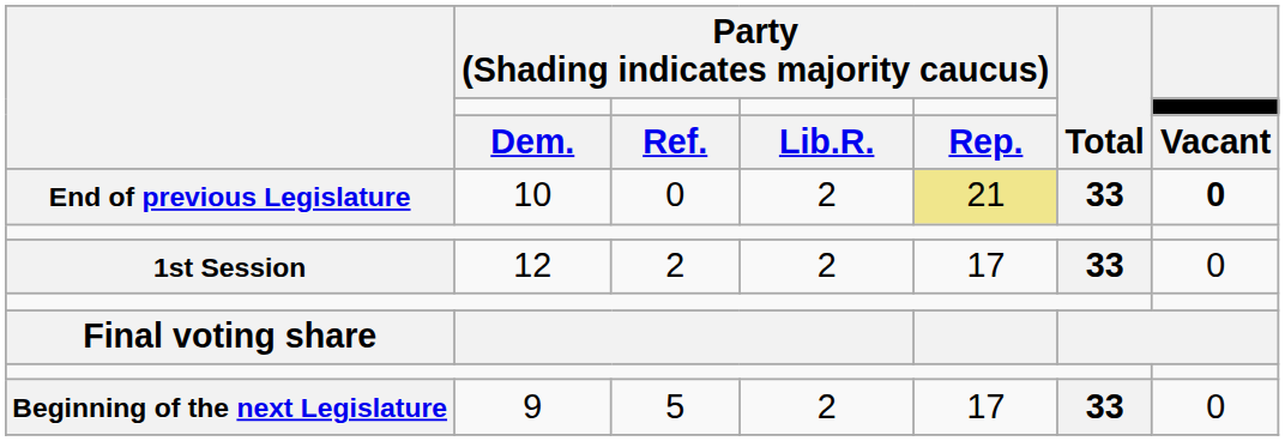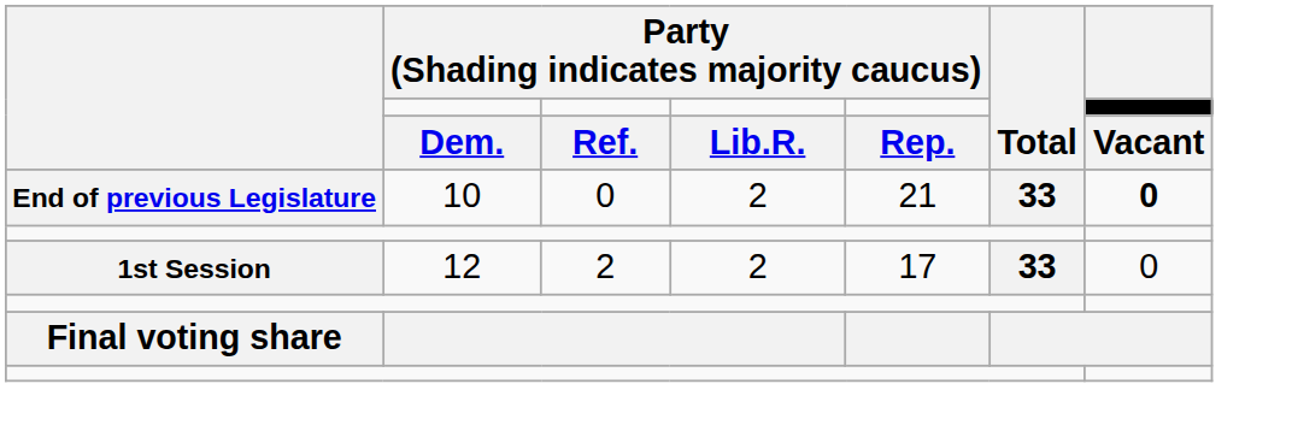End of previous Legislature | column 5: khaki background -> no background
- row: Beginning of the next Legislature | 9 | 5 | 2 | 17 | 33 | 0
